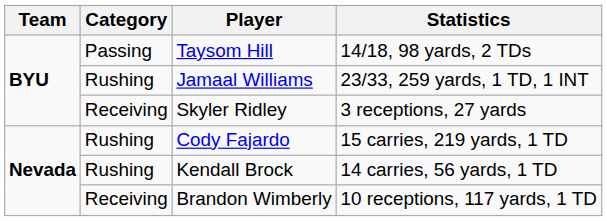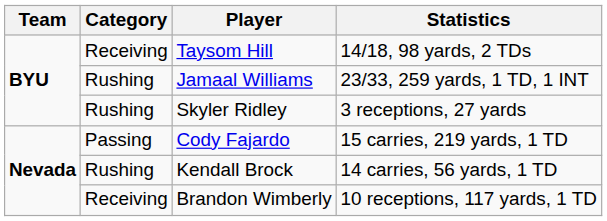Taysom Hill | Category: Passing -> Receiving
Skyler Ridley | Category: Receiving -> Rushing
Cody Fajardo | Category: Rushing -> Passing
